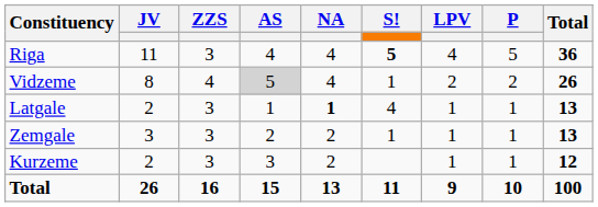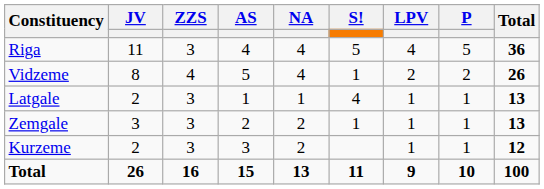Riga | S!: bold -> normal
Vidzeme | AS: lightgrey background -> no background
Latgale | NA: bold -> normal
